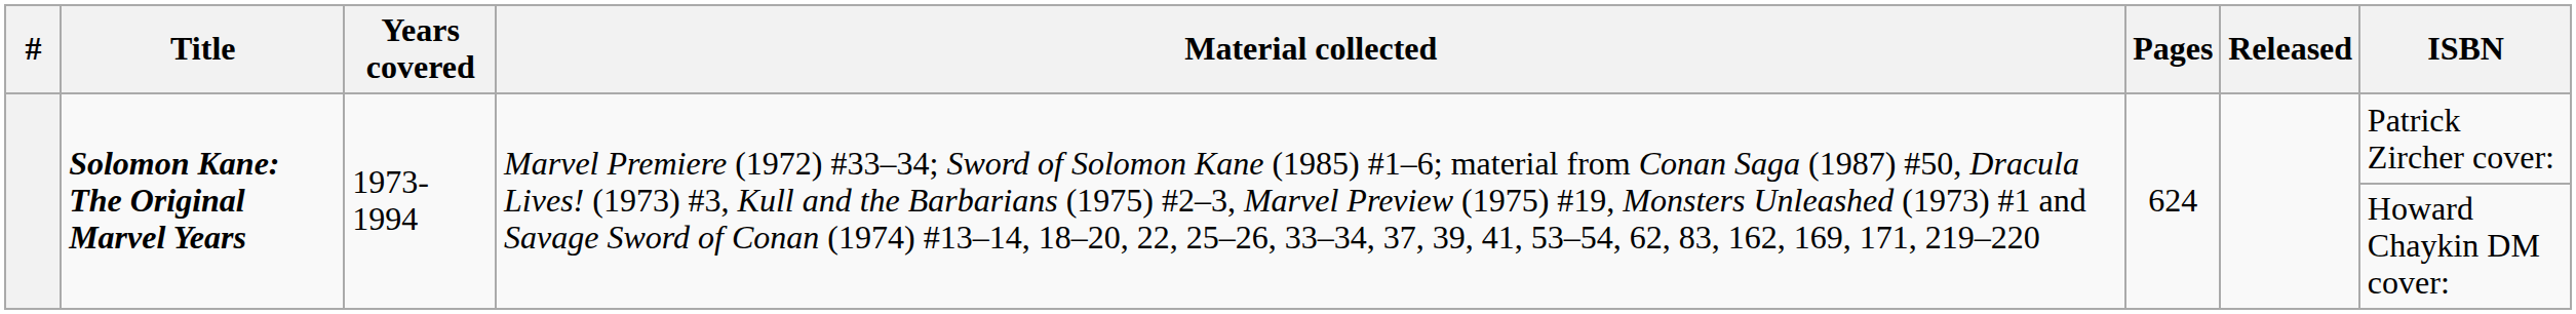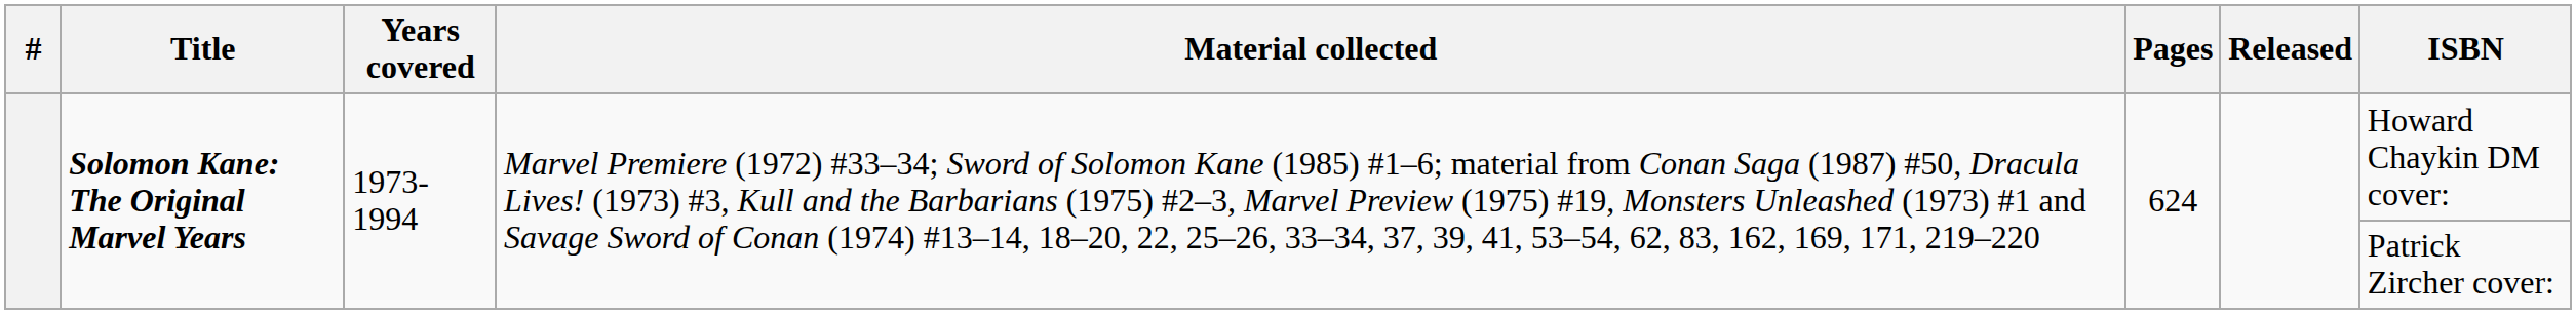row 2 | ISBN: Patrick Zircher cover: -> Howard Chaykin DM cover:
row 3 | ISBN: Howard Chaykin DM cover: -> Patrick Zircher cover:
